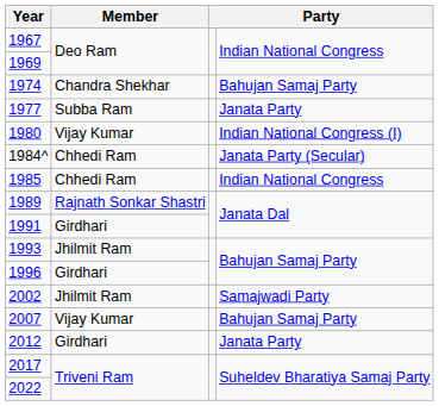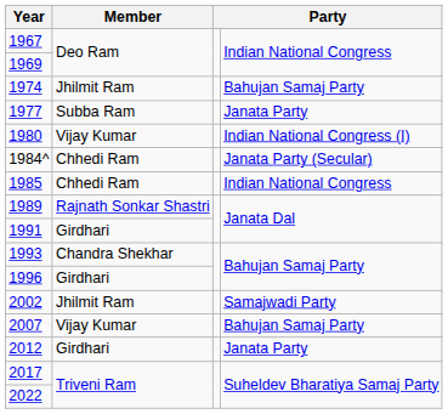1974 | Member: Chandra Shekhar -> Jhilmit Ram
1993 | Member: Jhilmit Ram -> Chandra Shekhar
